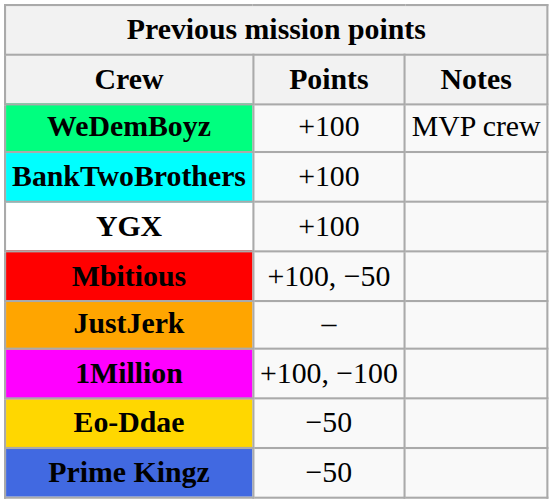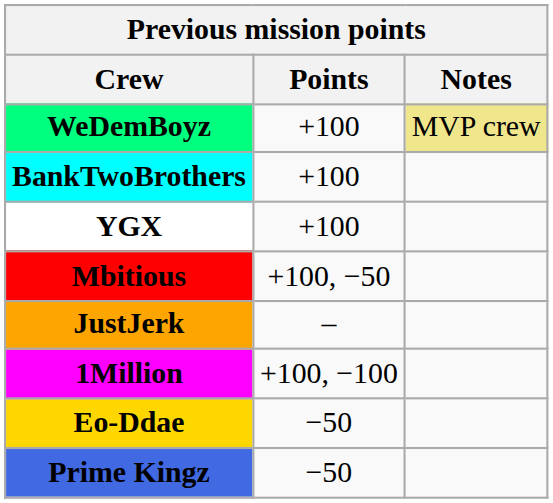WeDemBoyz | Notes: no background -> khaki background
